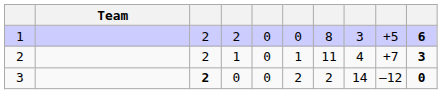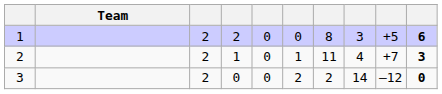row 4 | column 3: bold -> normal
